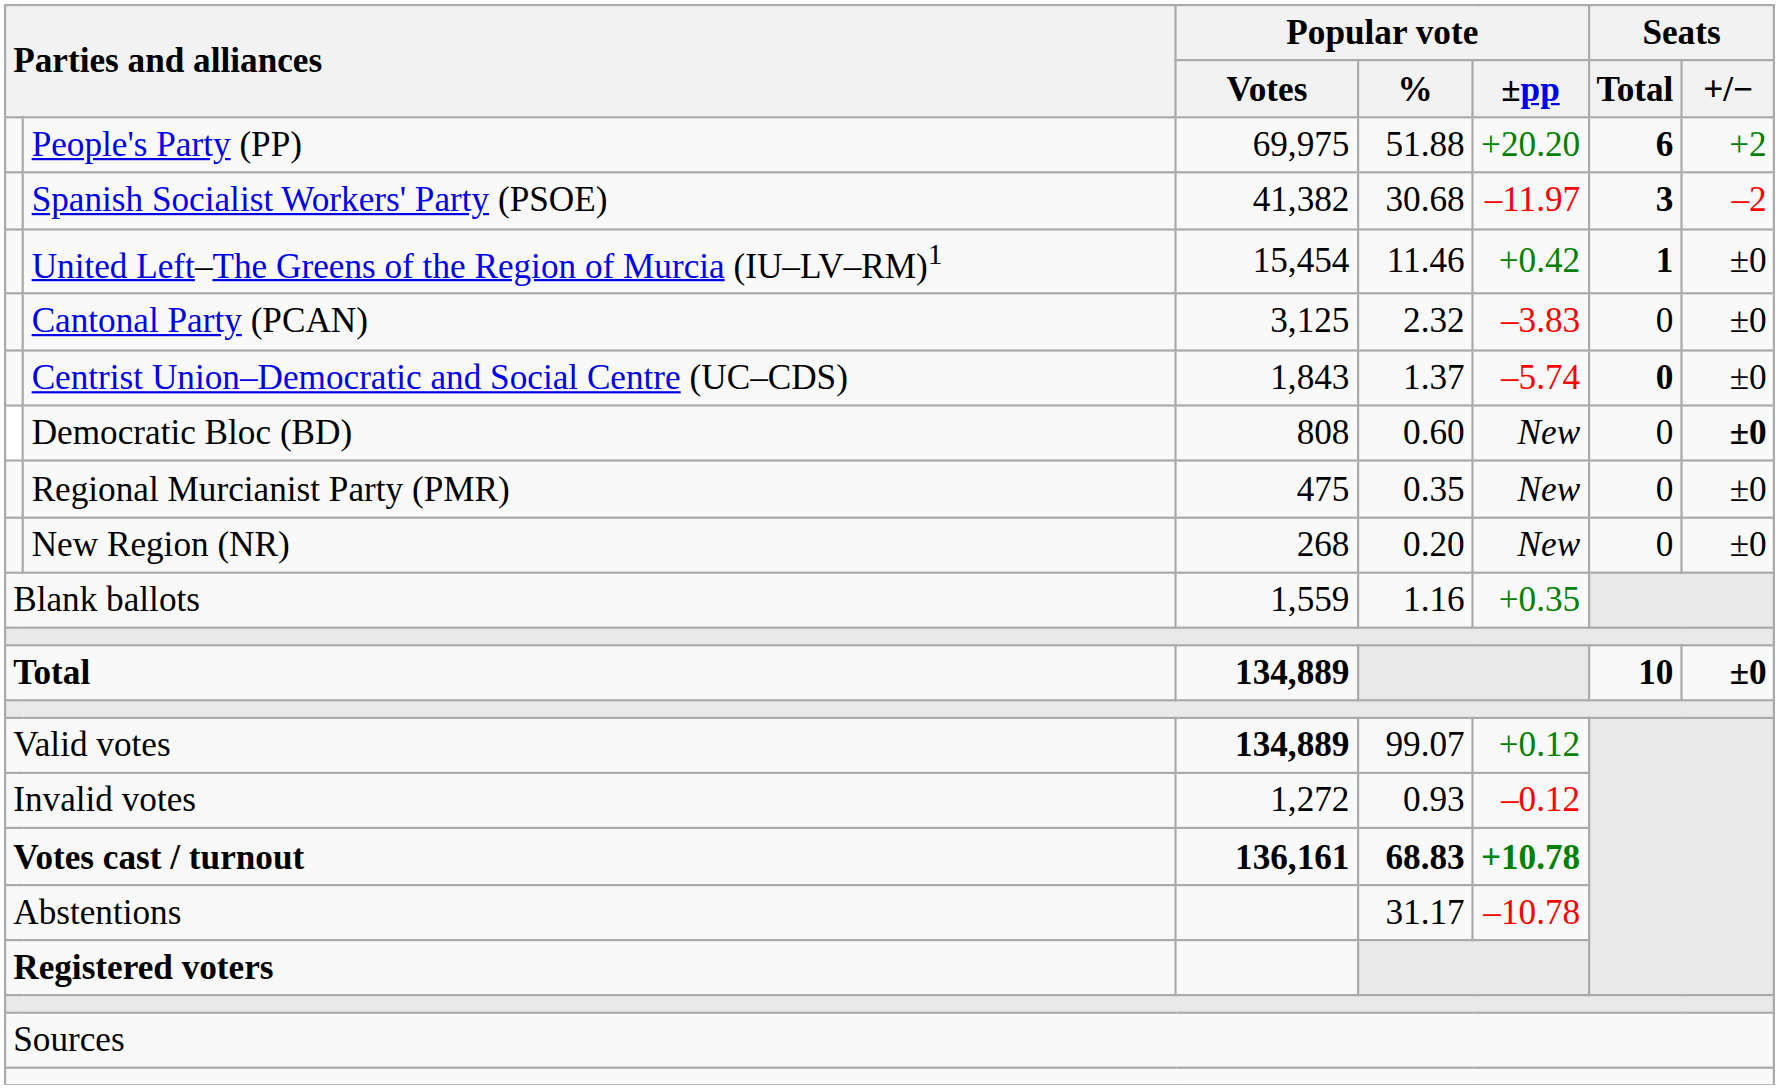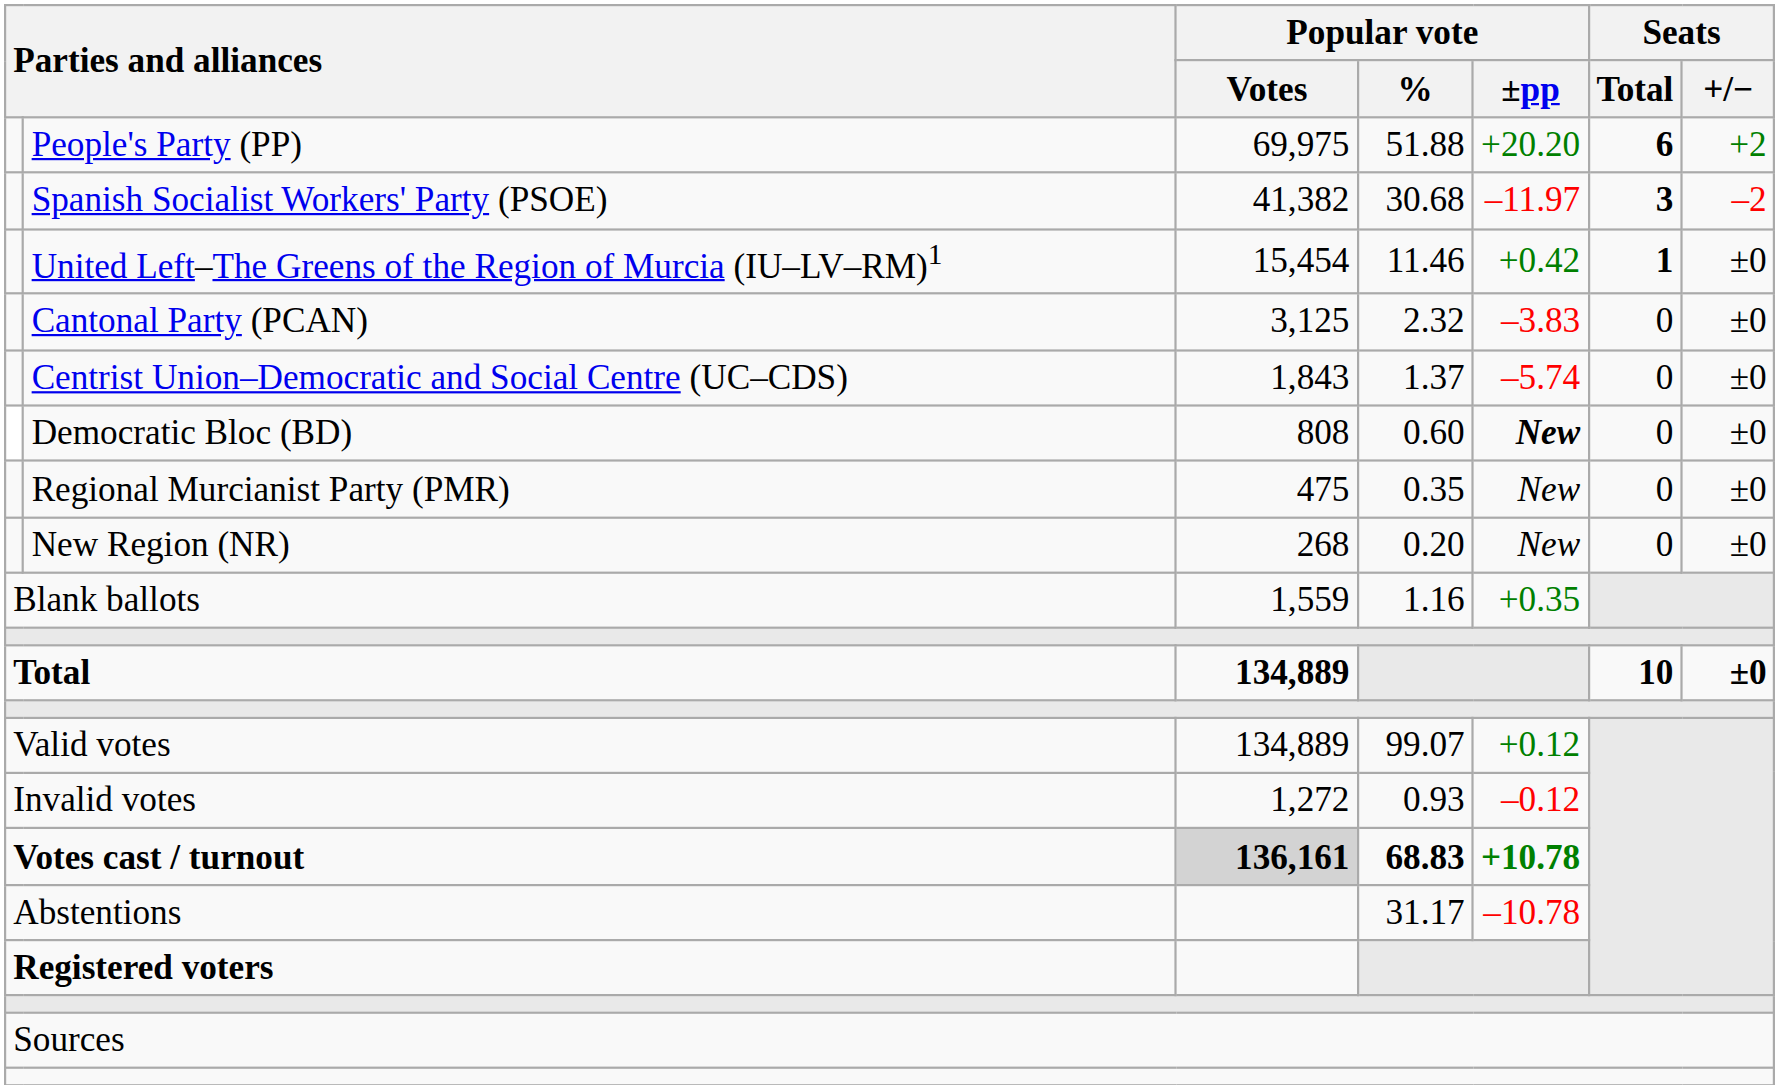Centrist Union–Democratic and Social Centre (UC–CDS) | Seats / Total: bold -> normal
Democratic Bloc (BD) | Popular vote / ±pp: normal -> bold
Democratic Bloc (BD) | Seats / +/−: bold -> normal
Valid votes | Popular vote / Votes: bold -> normal
Votes cast / turnout | Popular vote / Votes: no background -> lightgrey background
